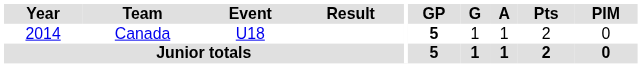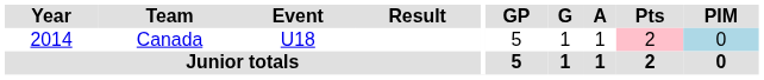Canada | GP: bold -> normal
Canada | Pts: no background -> pink background
Canada | PIM: no background -> lightblue background
